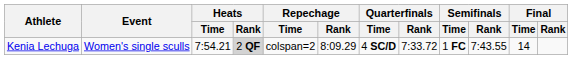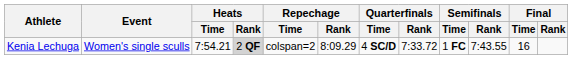Kenia Lechuga | Final / Time: 14 -> 16
